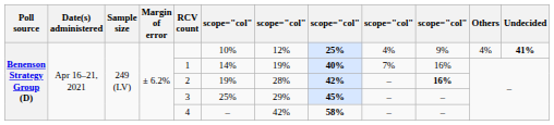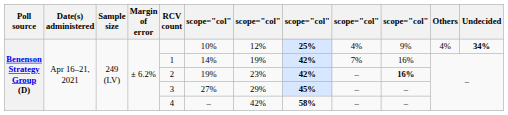row 2 | Undecided: 41% -> 34%
row 3 | column 8: 40% -> 42%
row 4 | column 7: 28% -> 23%
row 5 | column 6: 25% -> 27%
